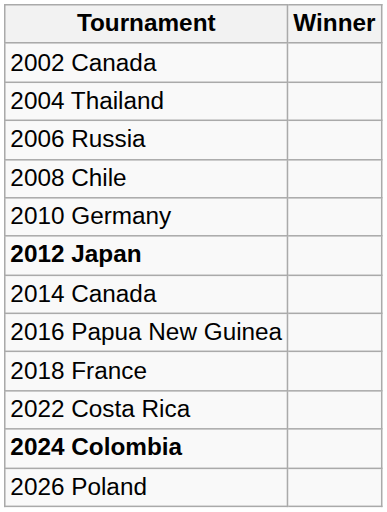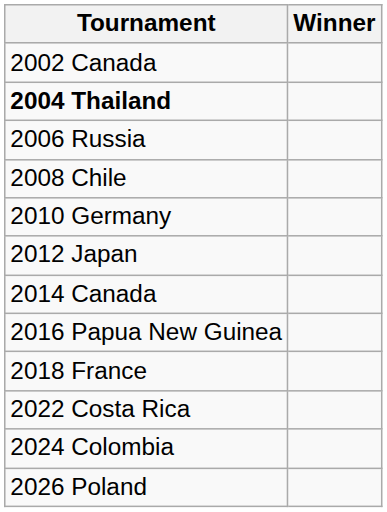2004 Thailand | Tournament: normal -> bold
2012 Japan | Tournament: bold -> normal
2024 Colombia | Tournament: bold -> normal
